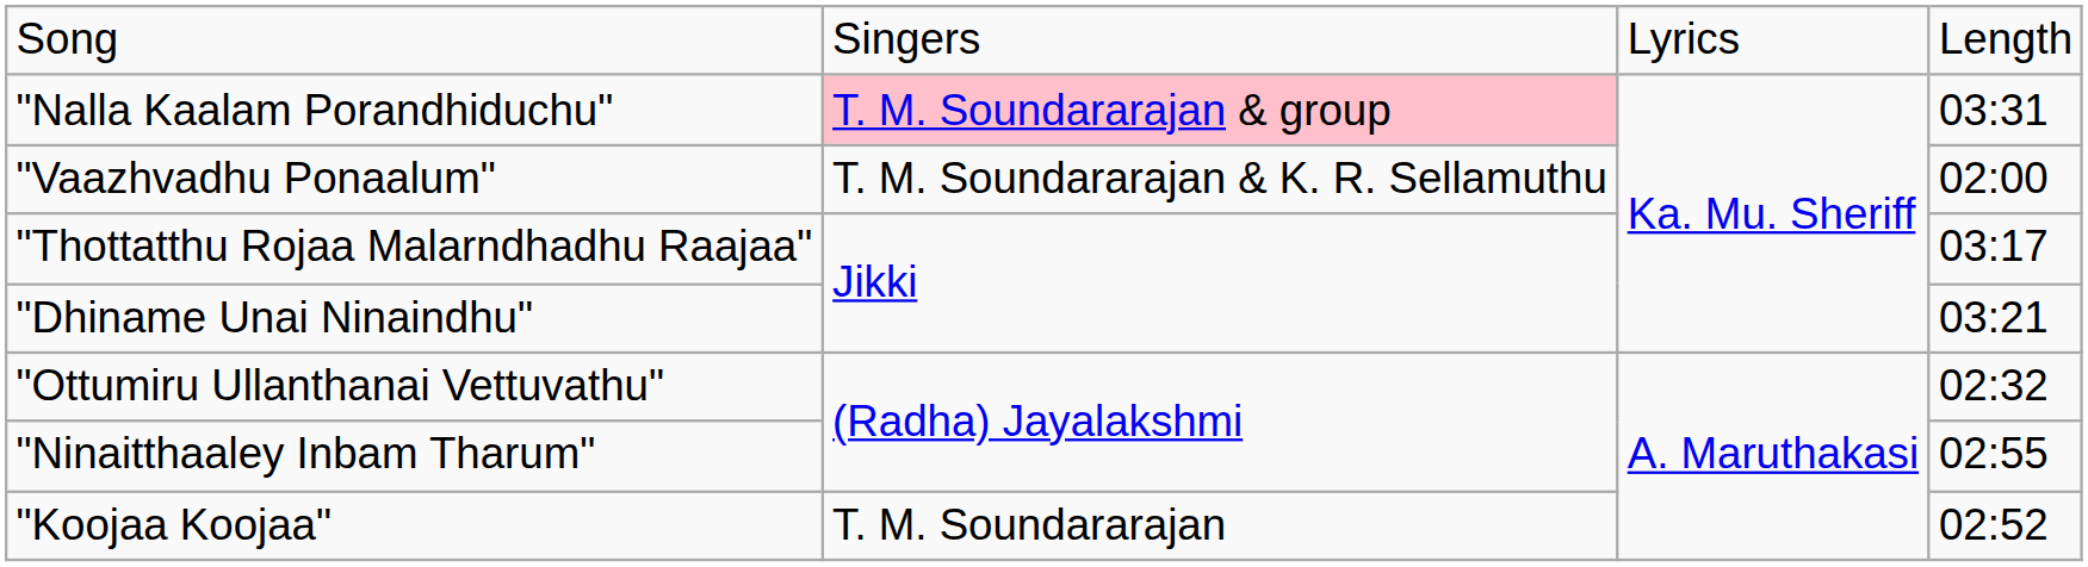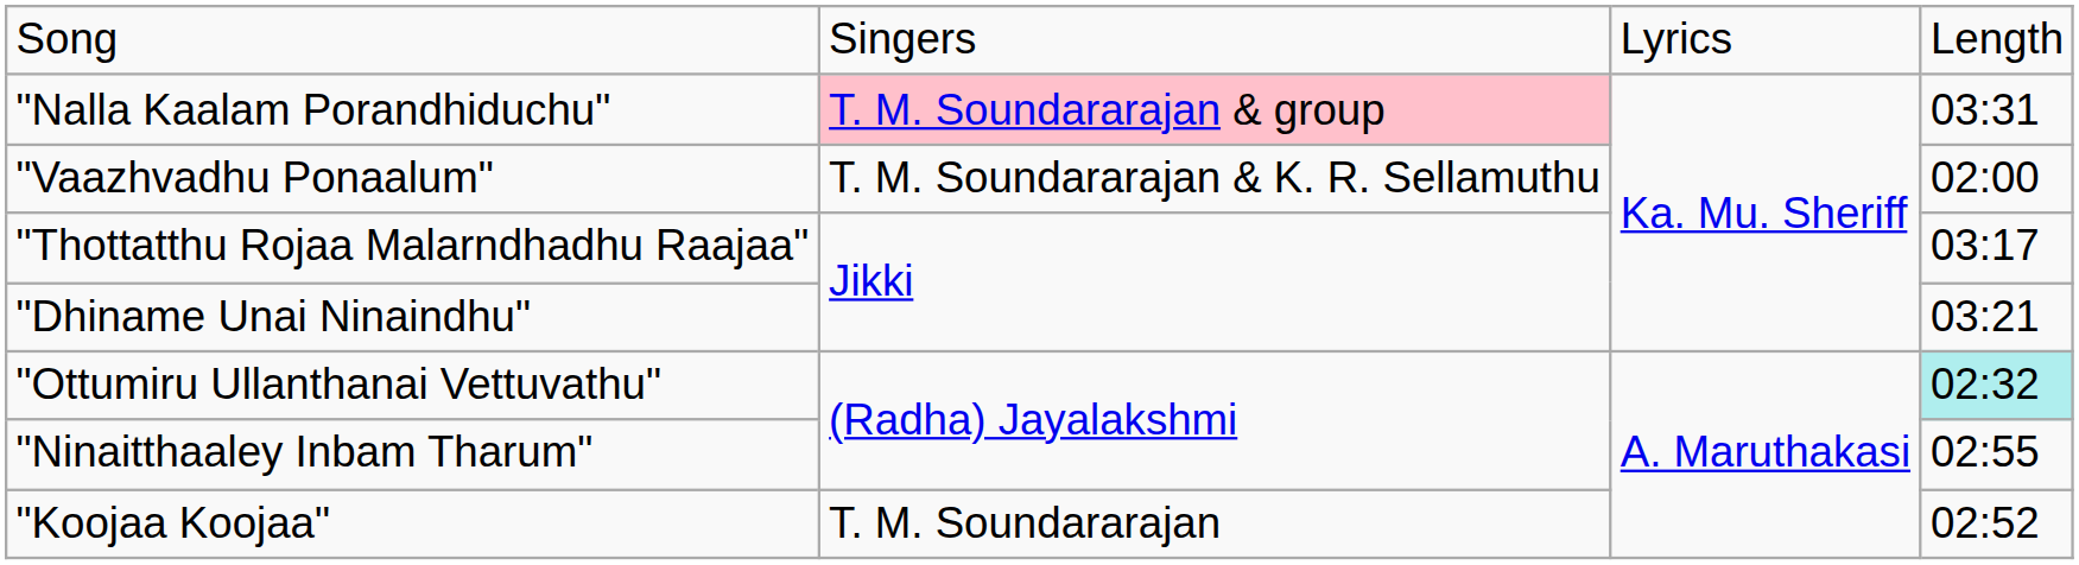"Ottumiru Ullanthanai Vettuvathu" | column 4: no background -> paleturquoise background
